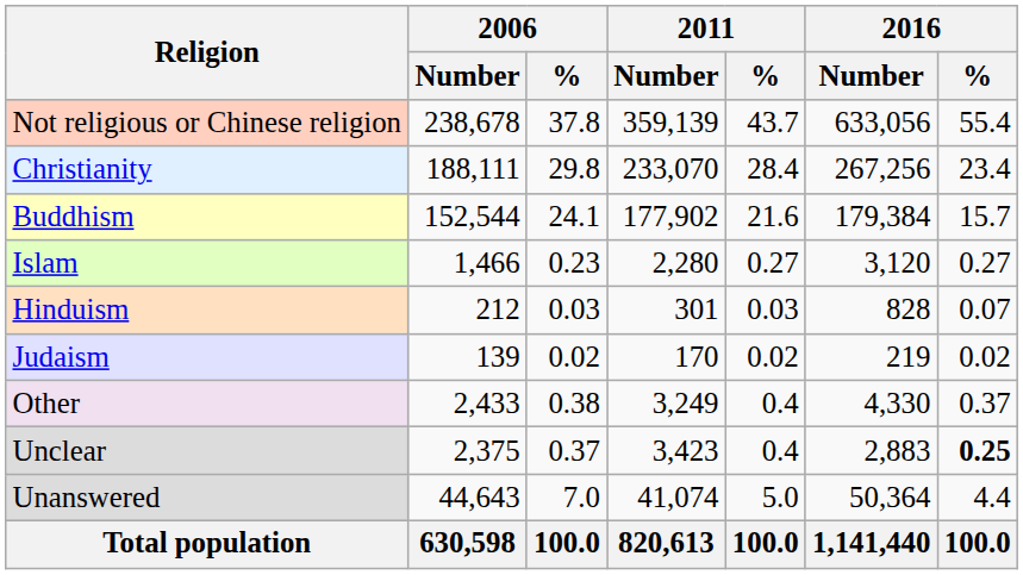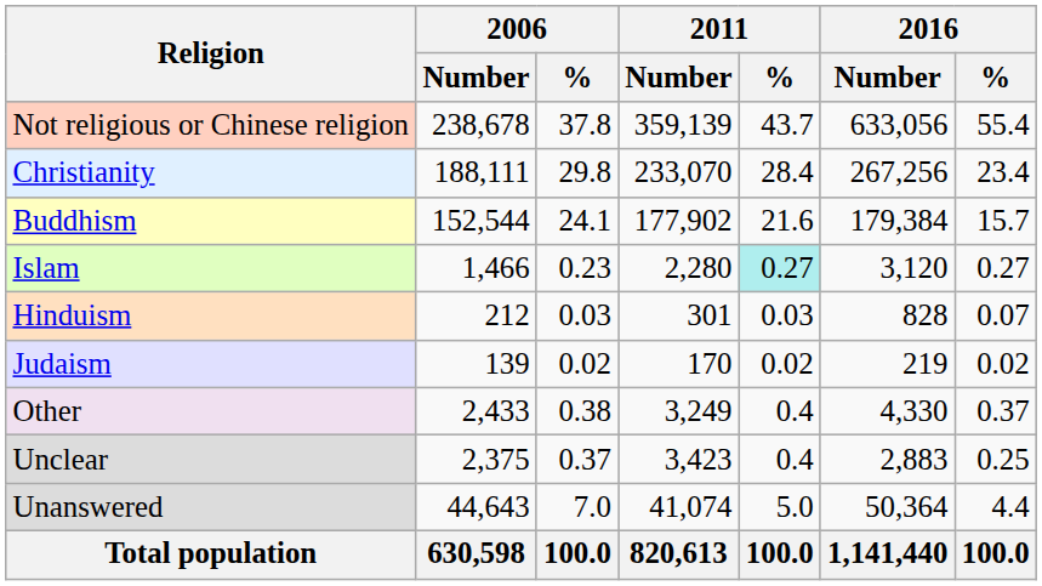Islam | 2011 / %: no background -> paleturquoise background
Unclear | 2016 / %: bold -> normal
